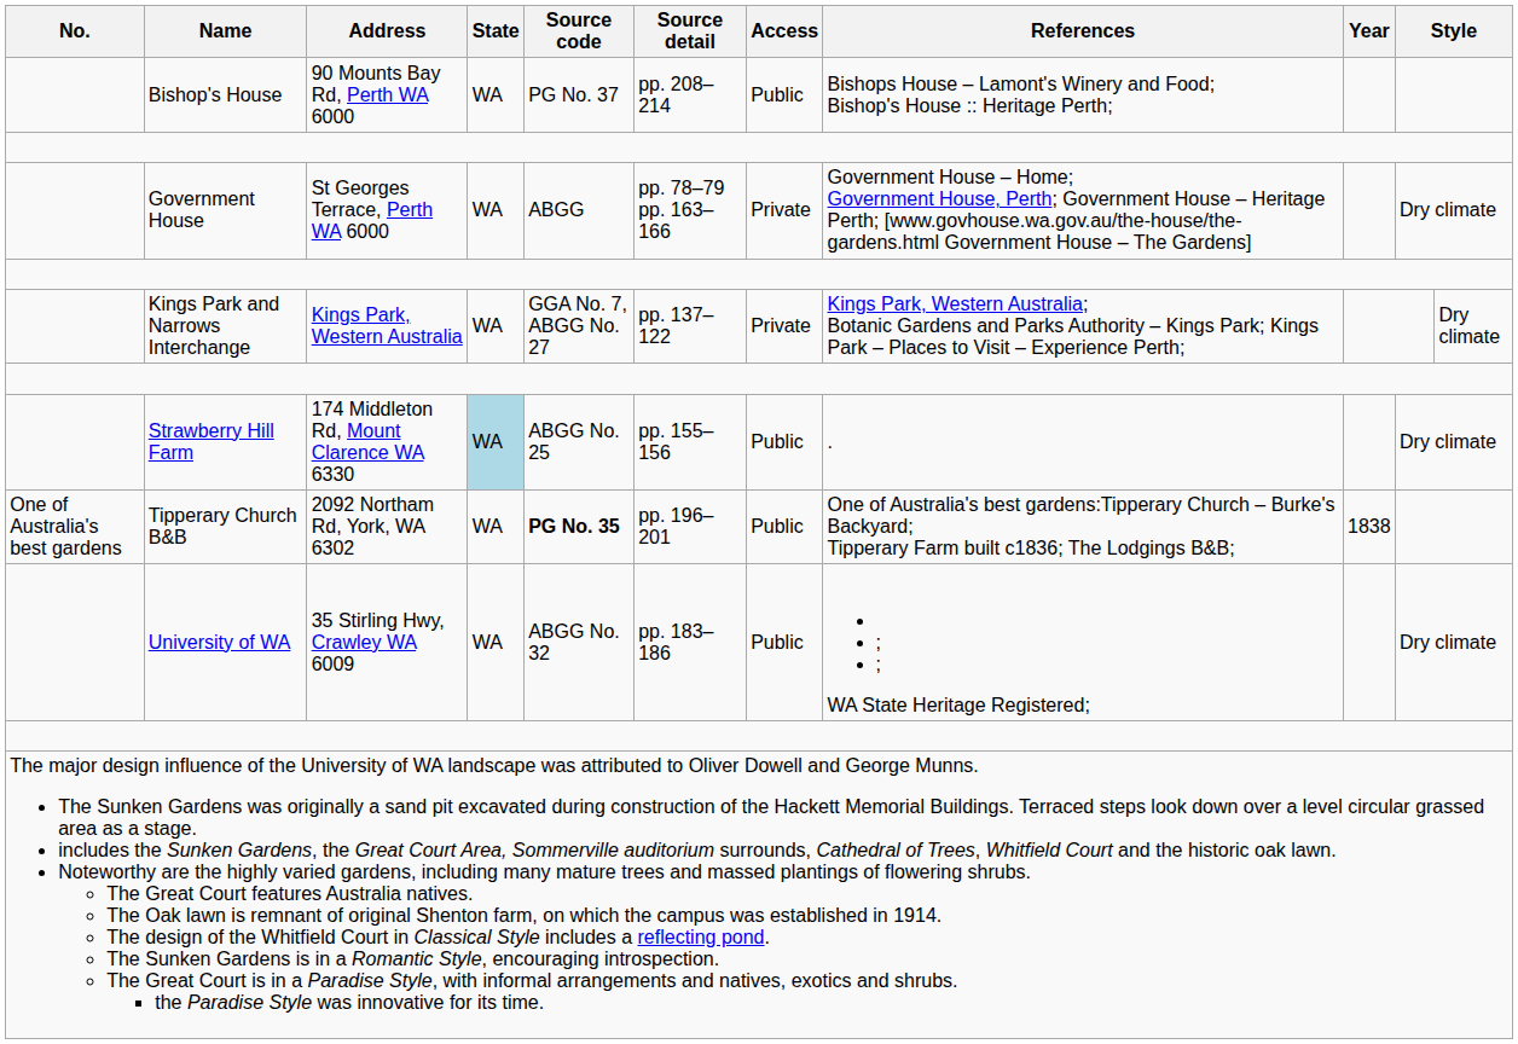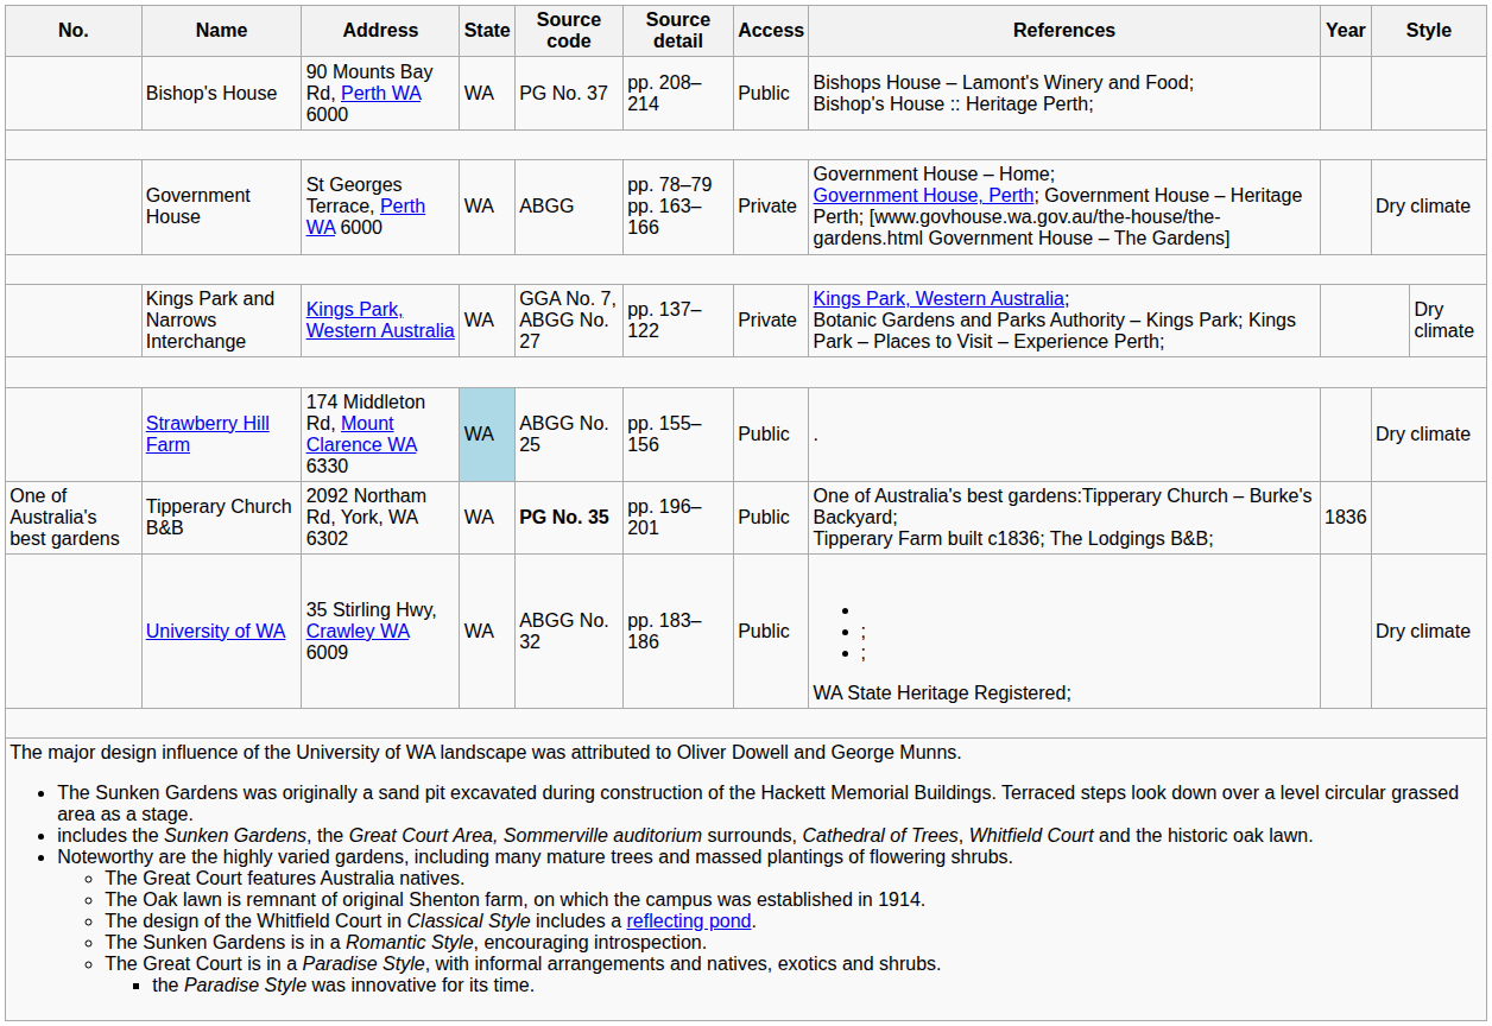Tipperary Church B&B | Year: 1838 -> 1836
